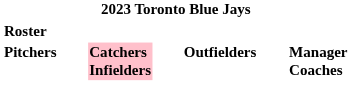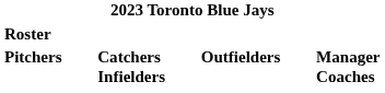Pitchers | column 2: pink background -> no background
